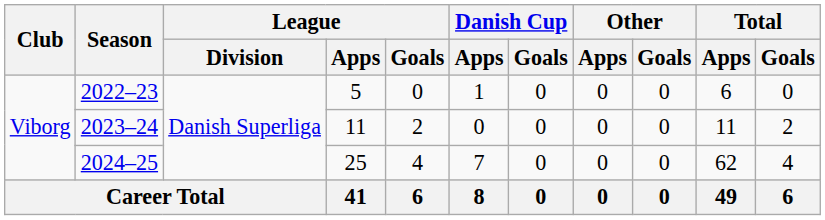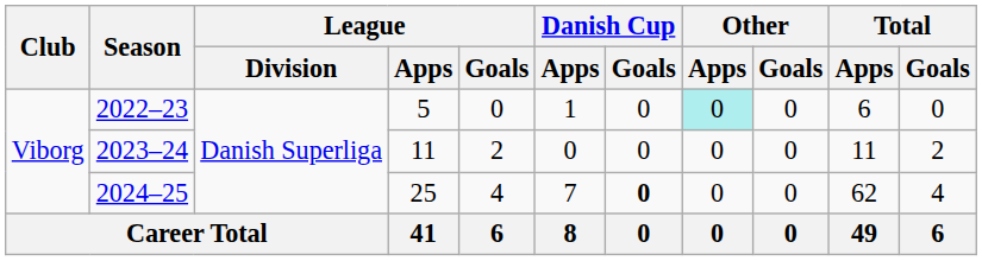2022–23 | Other / Apps: no background -> paleturquoise background
2024–25 | Danish Cup / Goals: normal -> bold
